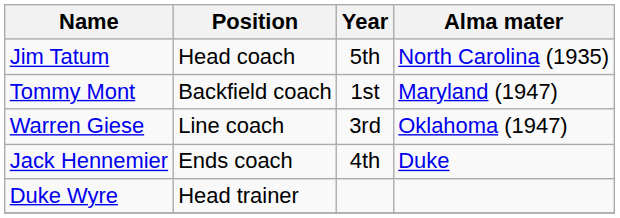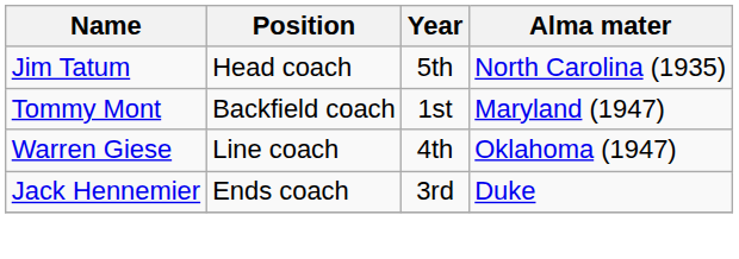Warren Giese | Year: 3rd -> 4th
Jack Hennemier | Year: 4th -> 3rd
- row: Duke Wyre | Head trainer
